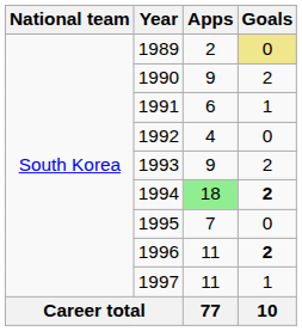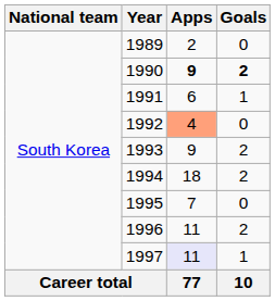1989 | Goals: khaki background -> no background
1990 | Apps: normal -> bold
1990 | Goals: normal -> bold
1992 | Apps: no background -> lightsalmon background
1994 | Apps: lightgreen background -> no background
1994 | Goals: bold -> normal
1996 | Goals: bold -> normal
1997 | Apps: no background -> lavender background
